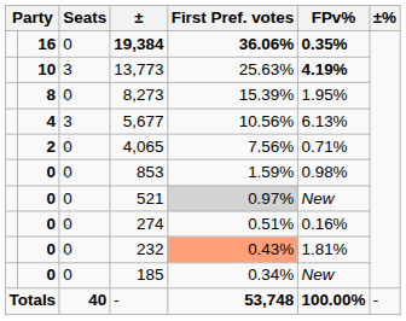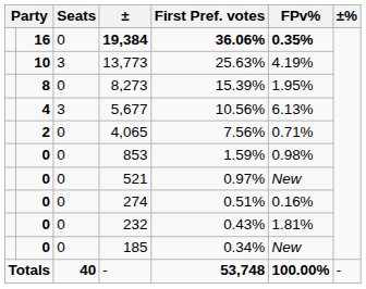13,773 | FPv%: bold -> normal
521 | First Pref. votes: lightgrey background -> no background
232 | First Pref. votes: lightsalmon background -> no background
